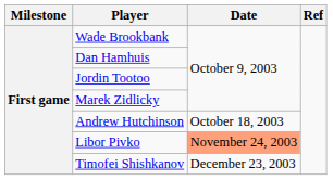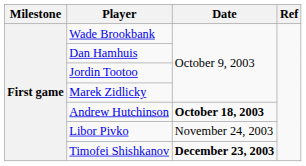Andrew Hutchinson | Date: normal -> bold
Libor Pivko | Date: lightsalmon background -> no background
Timofei Shishkanov | Date: normal -> bold
